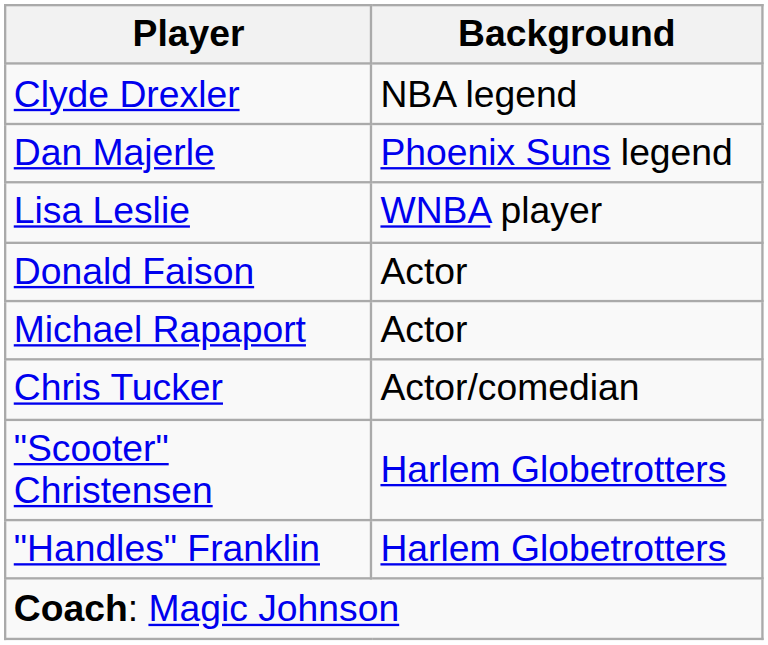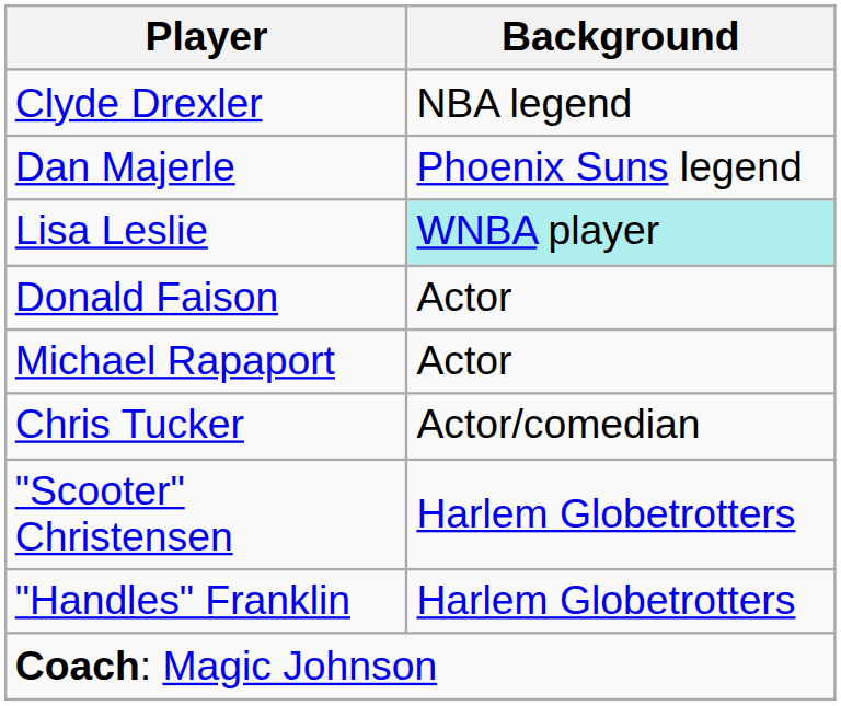Lisa Leslie | Background: no background -> paleturquoise background
